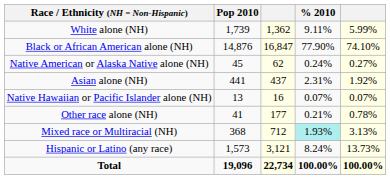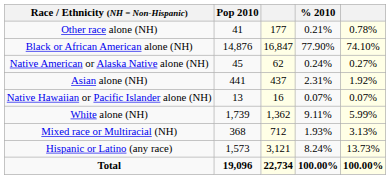rows swapped: White alone (NH) <-> Other race alone (NH)
Mixed race or Multiracial (NH) | % 2010: paleturquoise background -> no background
